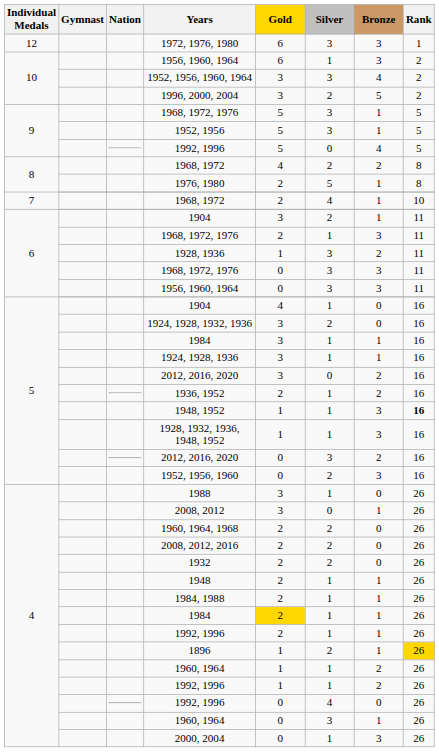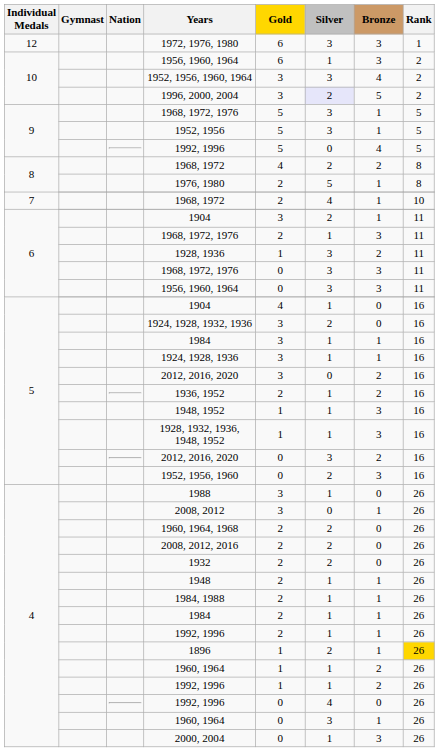1996, 2000, 2004 | Silver: no background -> lavender background
1948, 1952 | Rank: bold -> normal
4 / 1984 | Gold: gold background -> no background
